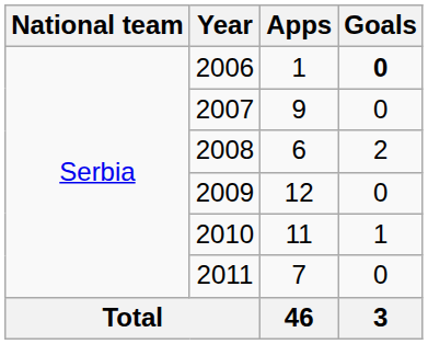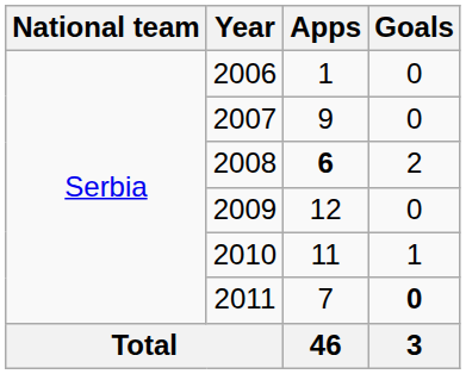2006 | Goals: bold -> normal
2008 | Apps: normal -> bold
2011 | Goals: normal -> bold
